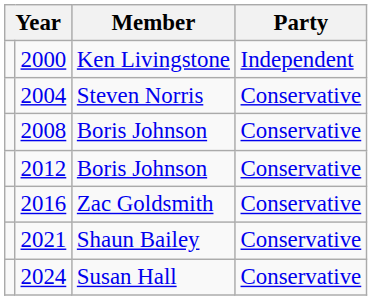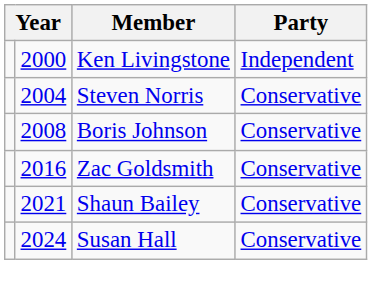- row: 2012 | Boris Johnson | Conservative
